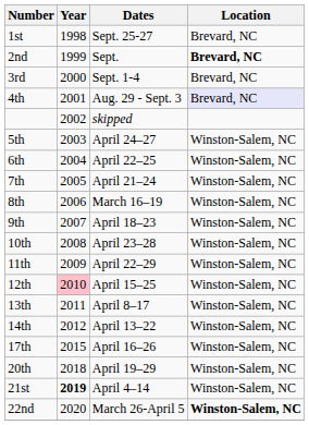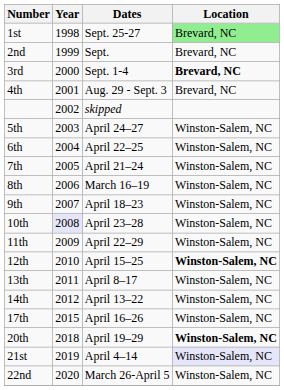1st | Location: no background -> lightgreen background
2nd | Location: bold -> normal
3rd | Location: normal -> bold
4th | Location: lavender background -> no background
10th | Year: no background -> lavender background
12th | Year: pink background -> no background
12th | Location: normal -> bold
20th | Location: normal -> bold
21st | Year: bold -> normal
21st | Location: no background -> lavender background
22nd | Location: bold -> normal
